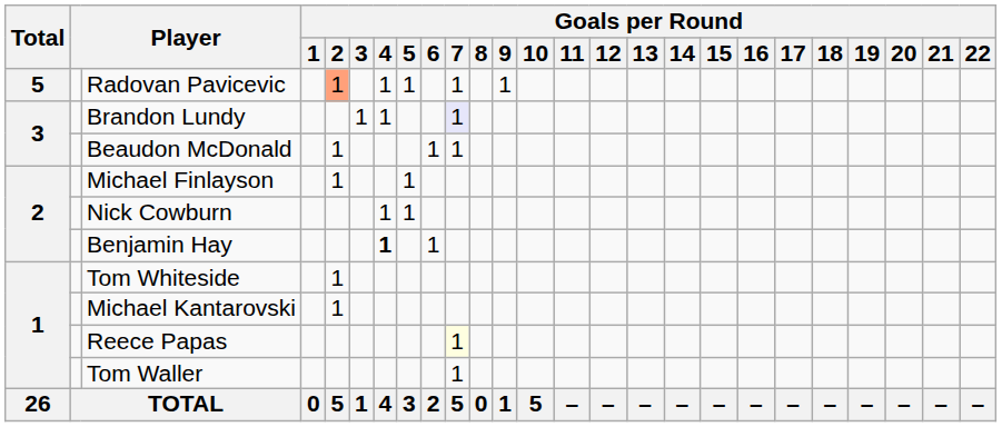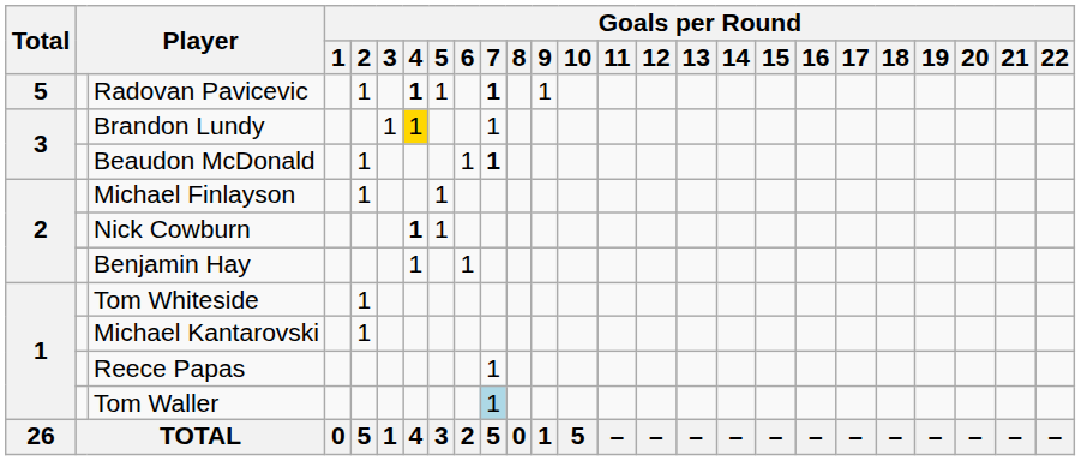Radovan Pavicevic | Goals per Round / 2: lightsalmon background -> no background
Radovan Pavicevic | Goals per Round / 4: normal -> bold
Radovan Pavicevic | Goals per Round / 7: normal -> bold
Brandon Lundy | Goals per Round / 4: no background -> gold background
Brandon Lundy | Goals per Round / 7: lavender background -> no background
Beaudon McDonald | Goals per Round / 7: normal -> bold
Nick Cowburn | Goals per Round / 4: normal -> bold
Benjamin Hay | Goals per Round / 4: bold -> normal
Reece Papas | Goals per Round / 7: lightyellow background -> no background
Tom Waller | Goals per Round / 7: no background -> lightblue background
